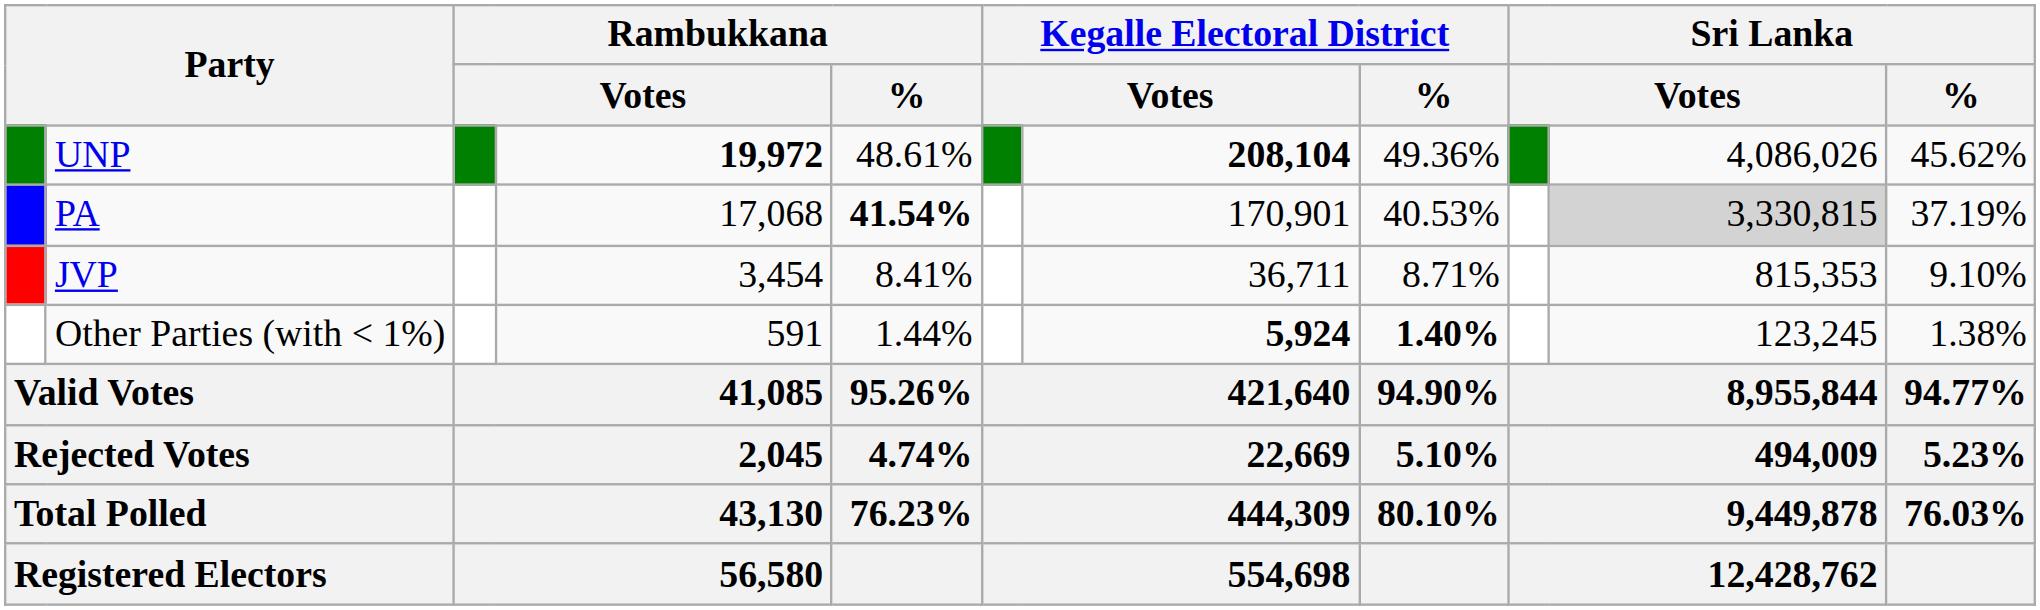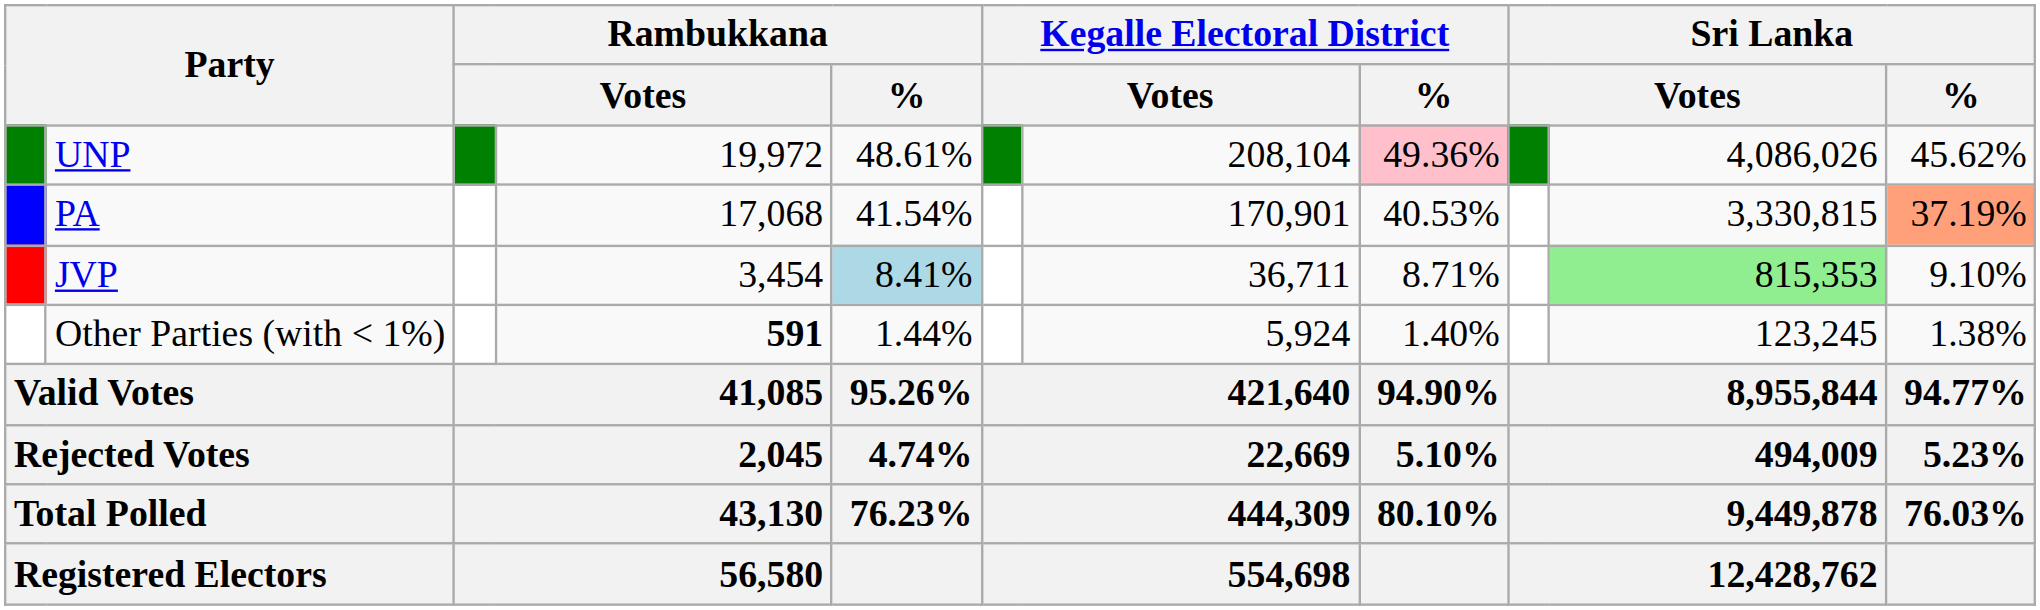UNP | column 4: bold -> normal
UNP | column 7: bold -> normal
UNP | Kegalle Electoral District / %: no background -> pink background
PA | Rambukkana / %: bold -> normal
PA | column 10: lightgrey background -> no background
PA | Sri Lanka / %: no background -> lightsalmon background
JVP | Rambukkana / %: no background -> lightblue background
JVP | column 10: no background -> lightgreen background
Other Parties (with < 1%) | column 4: normal -> bold
Other Parties (with < 1%) | column 7: bold -> normal
Other Parties (with < 1%) | Kegalle Electoral District / %: bold -> normal
